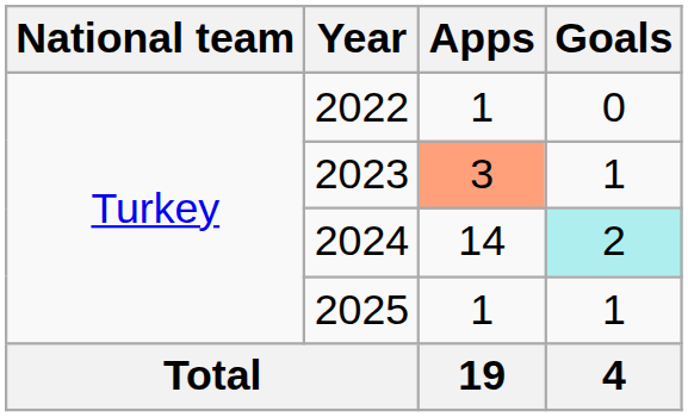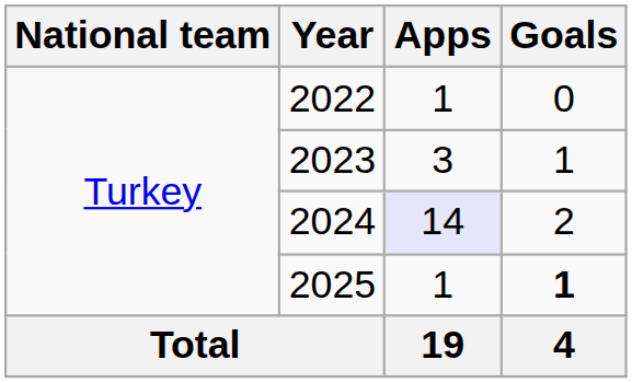2023 | Apps: lightsalmon background -> no background
2024 | Apps: no background -> lavender background
2024 | Goals: paleturquoise background -> no background
2025 | Goals: normal -> bold
